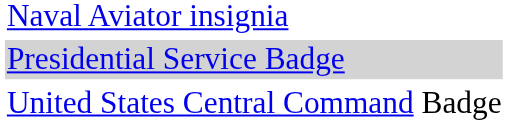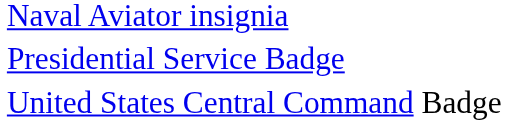row 2 | column 1: lightgrey background -> no background
